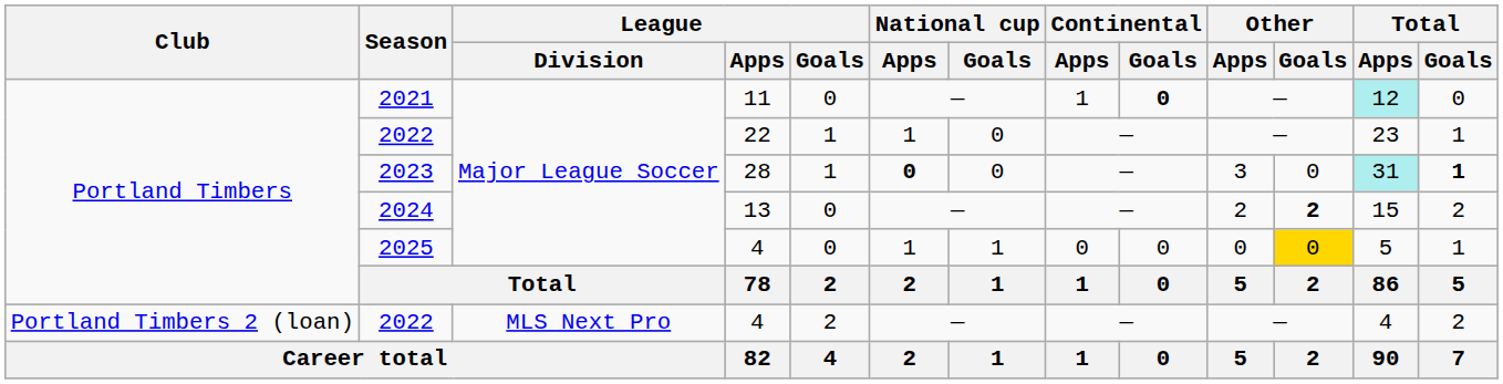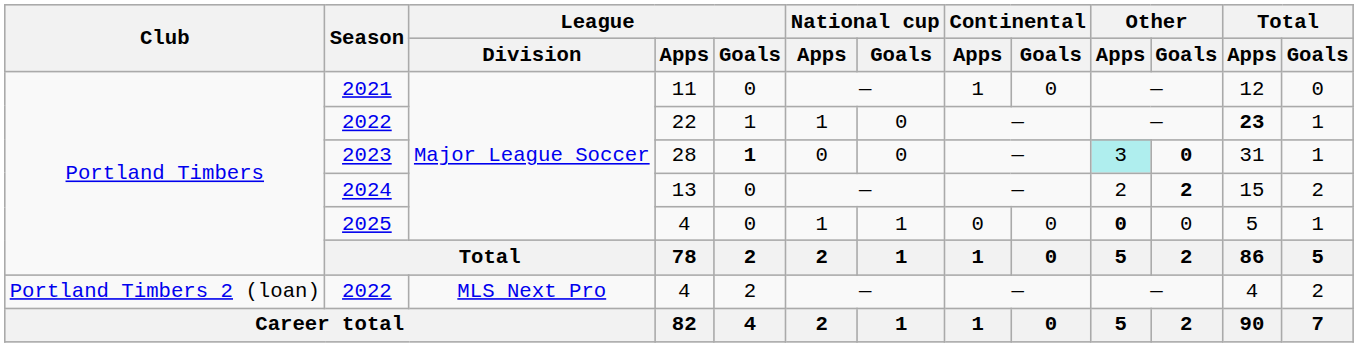2021 | Continental / Goals: bold -> normal
2021 | Total / Apps: paleturquoise background -> no background
2022 / 22 | Total / Apps: normal -> bold
2023 | League / Goals: normal -> bold
2023 | National cup / Apps: bold -> normal
2023 | Other / Apps: no background -> paleturquoise background
2023 | Other / Goals: normal -> bold
2023 | Total / Apps: paleturquoise background -> no background
2023 | Total / Goals: bold -> normal
2025 | Other / Apps: normal -> bold
2025 | Other / Goals: gold background -> no background
